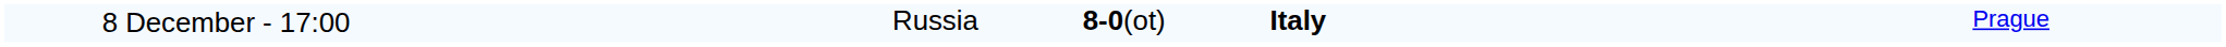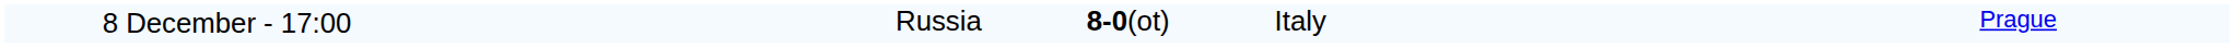Russia | column 4: bold -> normal
